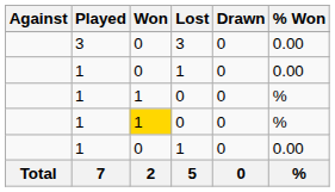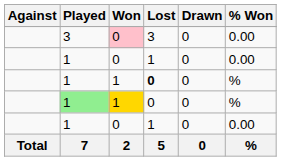row 2 | Won: no background -> pink background
row 4 | Lost: normal -> bold
row 5 | Played: no background -> lightgreen background
